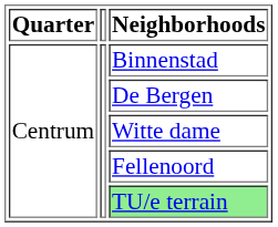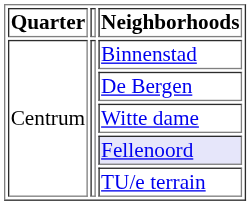Fellenoord | Neighborhoods: no background -> lavender background
TU/e terrain | Neighborhoods: lightgreen background -> no background
